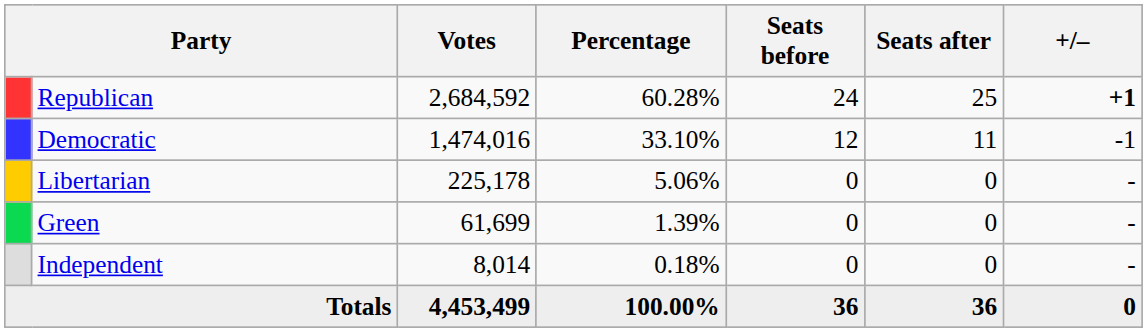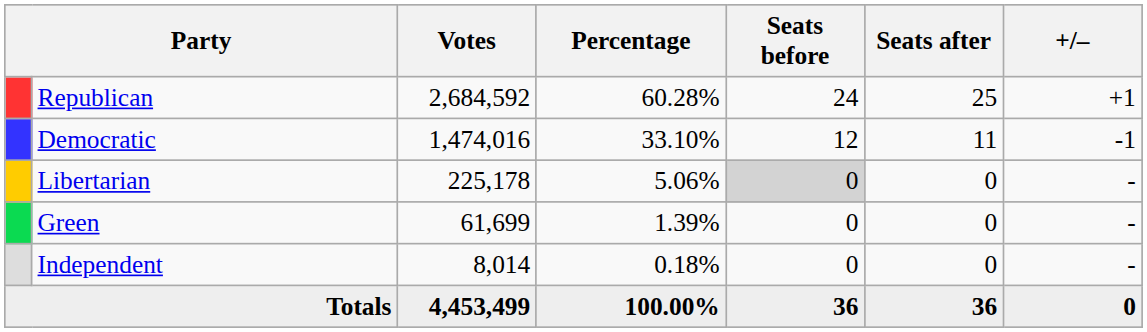Republican | +/–: bold -> normal
Libertarian | Seats before: no background -> lightgrey background
